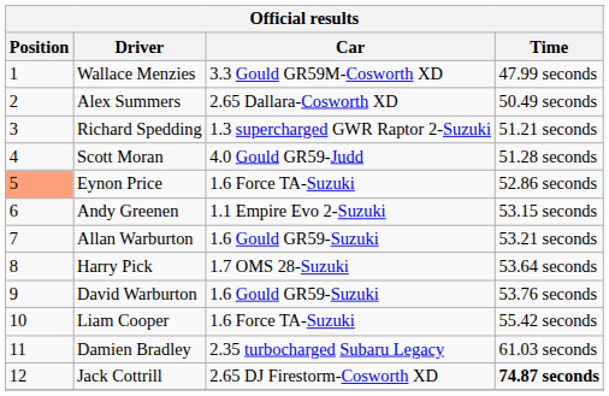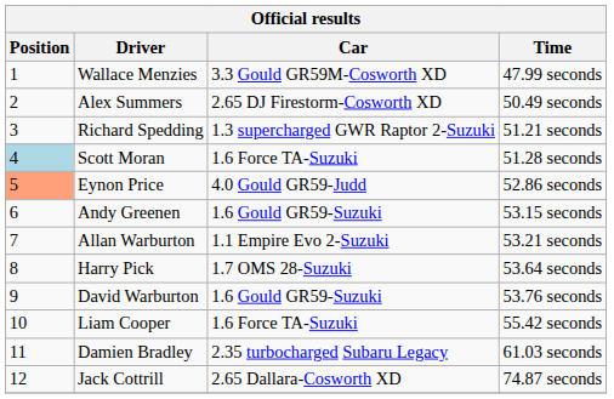Alex Summers | Car: 2.65 Dallara-Cosworth XD -> 2.65 DJ Firestorm-Cosworth XD
Scott Moran | Position: no background -> lightblue background
Scott Moran | Car: 4.0 Gould GR59-Judd -> 1.6 Force TA-Suzuki
Eynon Price | Car: 1.6 Force TA-Suzuki -> 4.0 Gould GR59-Judd
Andy Greenen | Car: 1.1 Empire Evo 2-Suzuki -> 1.6 Gould GR59-Suzuki
Allan Warburton | Car: 1.6 Gould GR59-Suzuki -> 1.1 Empire Evo 2-Suzuki
Jack Cottrill | Car: 2.65 DJ Firestorm-Cosworth XD -> 2.65 Dallara-Cosworth XD
Jack Cottrill | Time: bold -> normal
